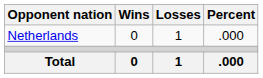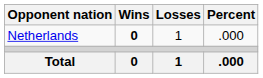Netherlands | Wins: normal -> bold
